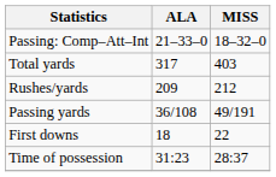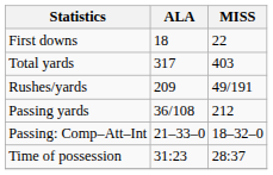rows swapped: First downs <-> Passing: Comp–Att–Int
Rushes/yards | MISS: 212 -> 49/191
Passing yards | MISS: 49/191 -> 212
